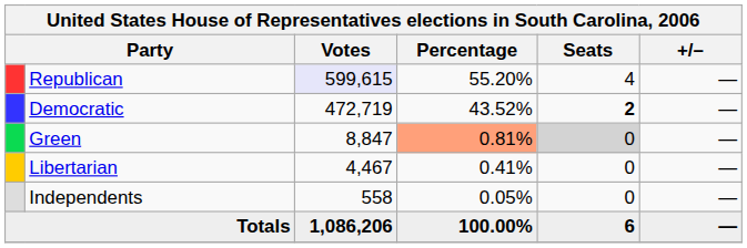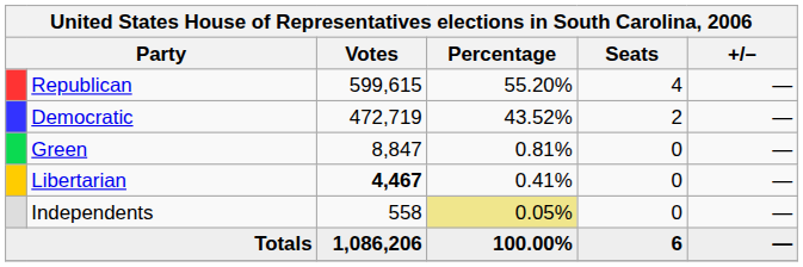Republican | Votes: lavender background -> no background
Democratic | Seats: bold -> normal
Green | Percentage: lightsalmon background -> no background
Green | Seats: lightgrey background -> no background
Libertarian | Votes: normal -> bold
Independents | Percentage: no background -> khaki background
